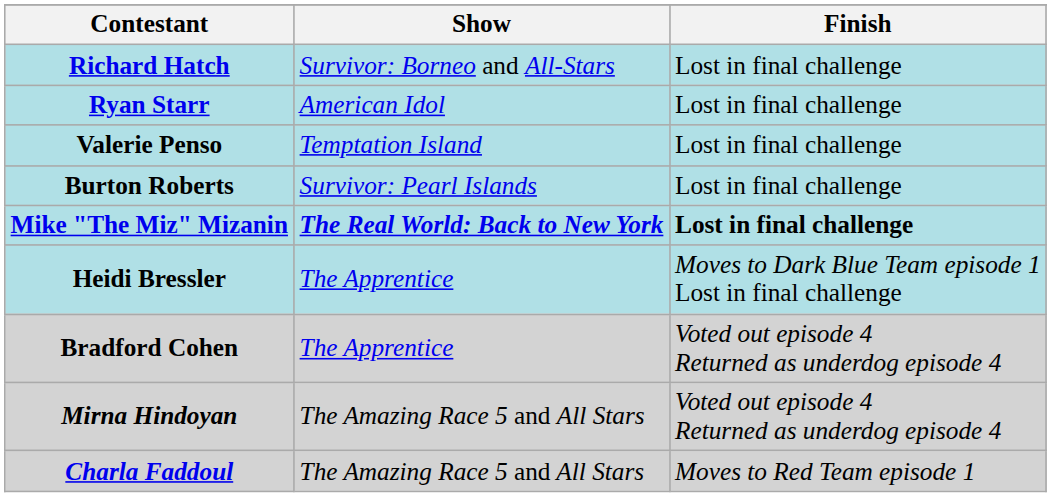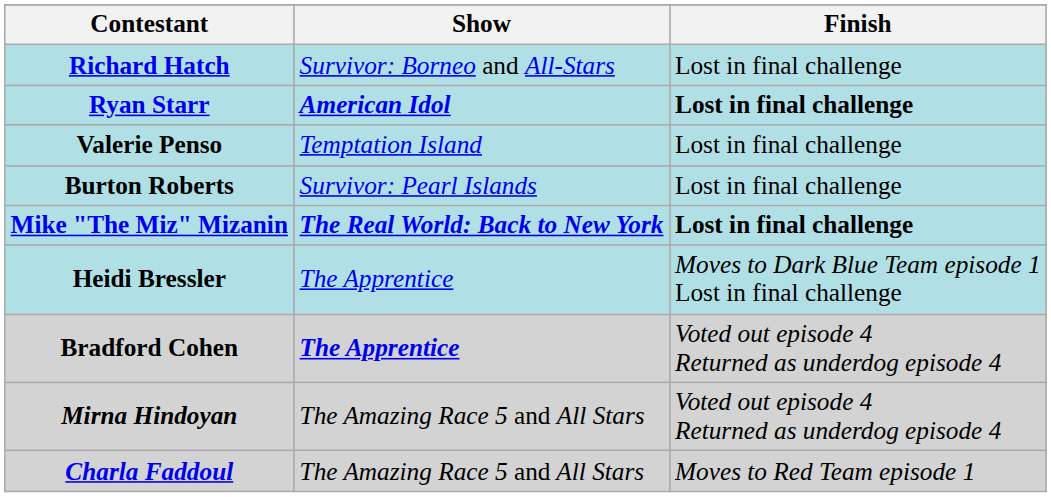Ryan Starr | Show: normal -> bold
Ryan Starr | Finish: normal -> bold
Bradford Cohen | Show: normal -> bold
